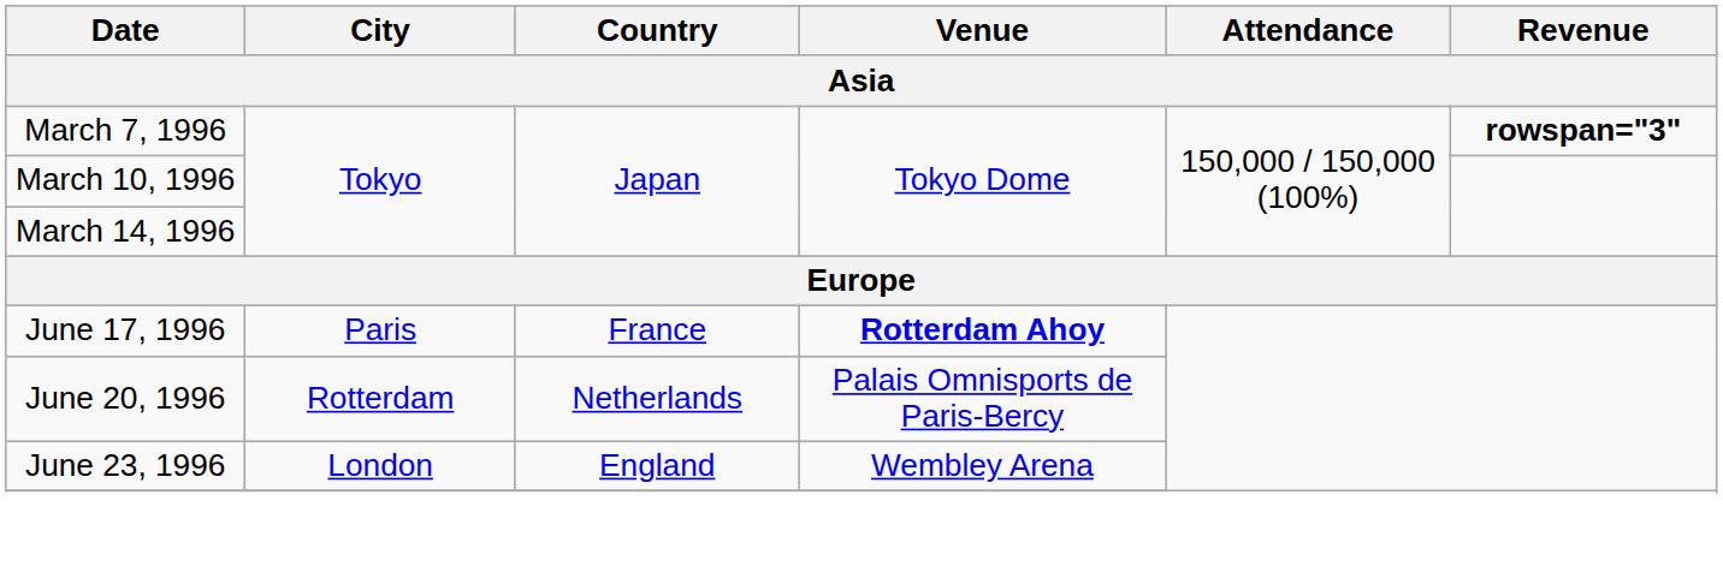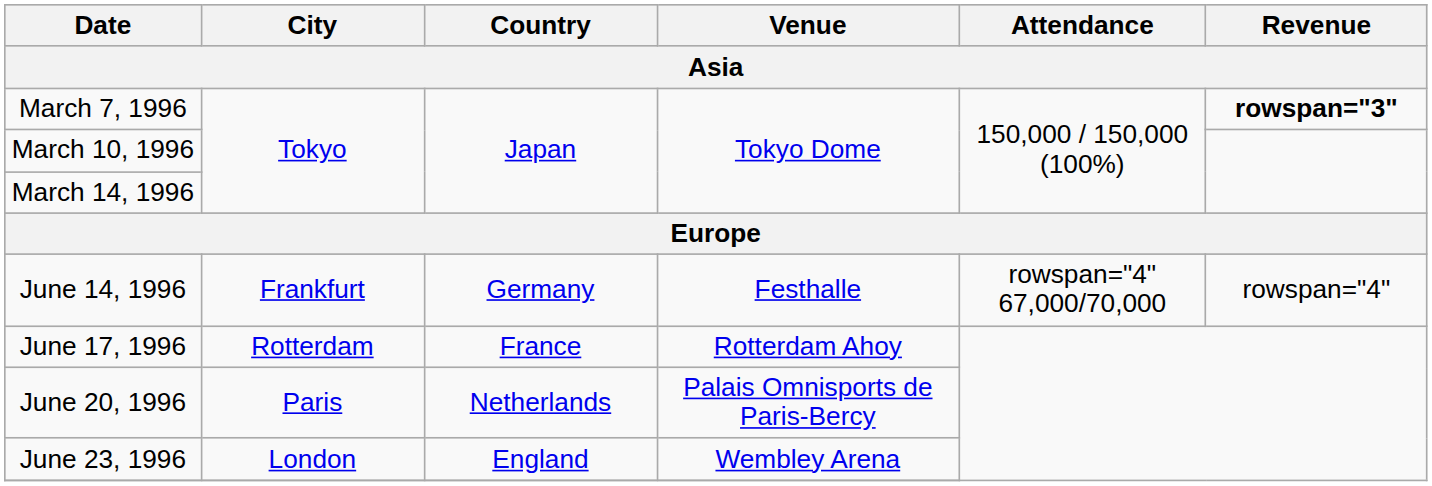+ row: June 14, 1996 | Frankfurt | Germany | Festhalle | rowspan="4" 67,000/70,000 | rowspan="4"
June 17, 1996 | City: Paris -> Rotterdam
June 17, 1996 | Venue: bold -> normal
June 20, 1996 | City: Rotterdam -> Paris
